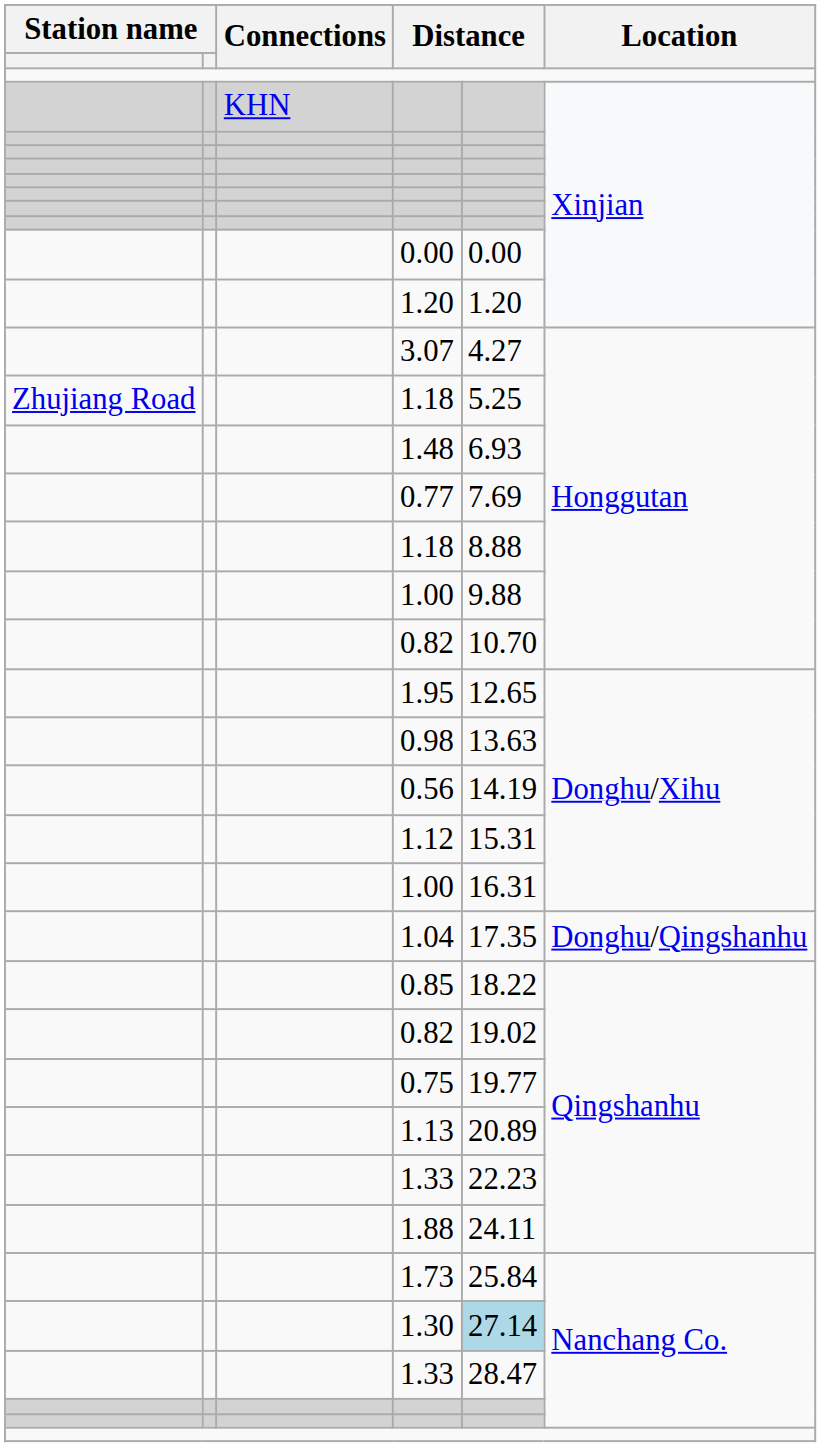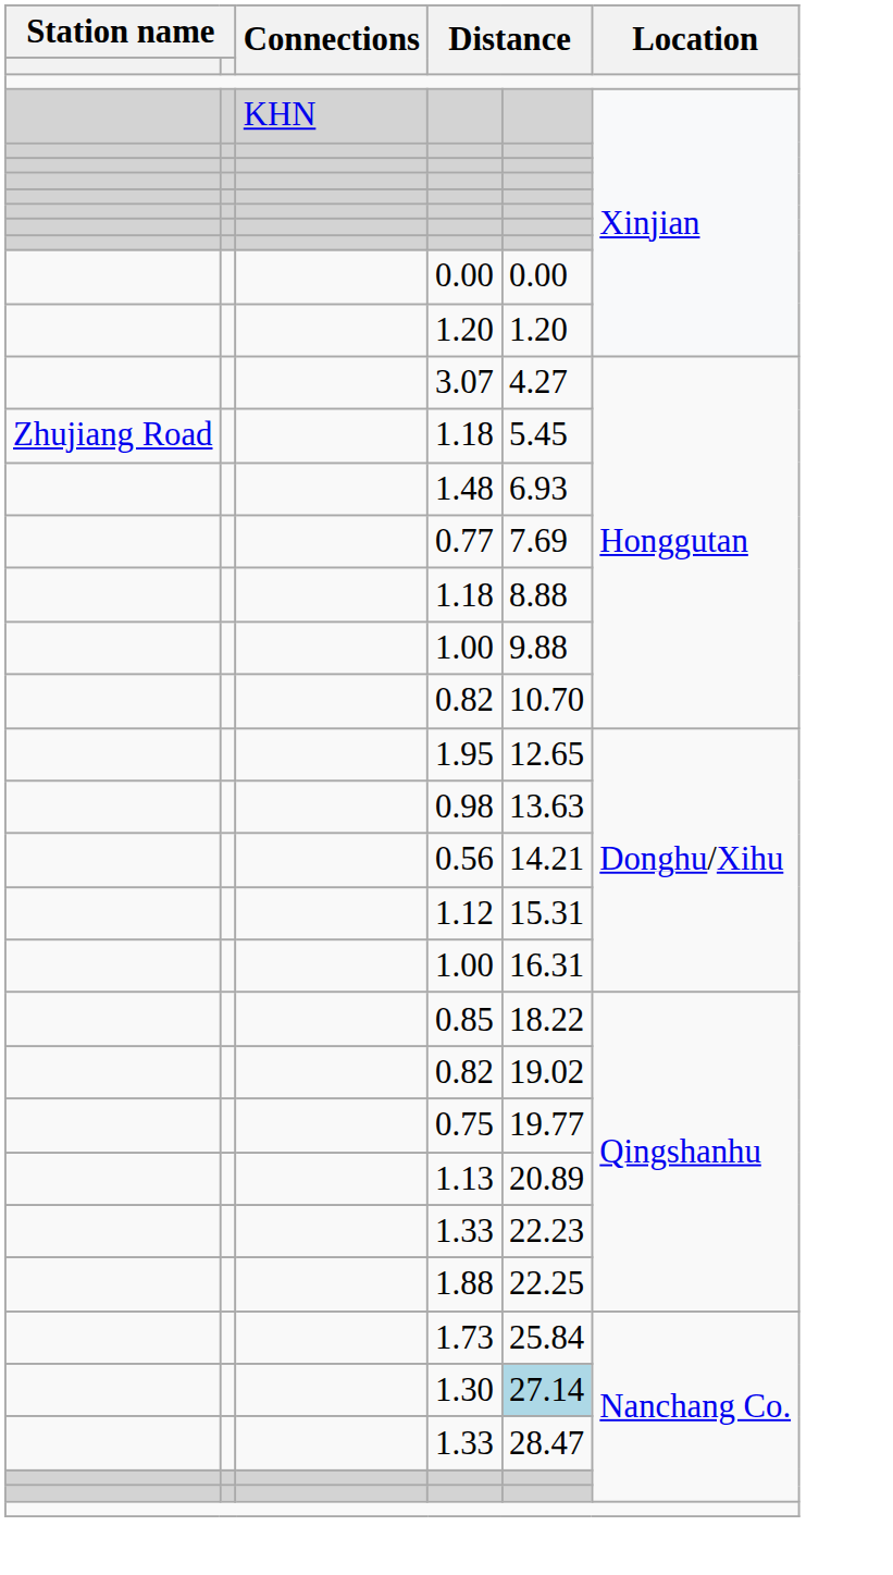Zhujiang Road / 1.18 | column 5: 5.25 -> 5.45
0.56 | column 5: 14.19 -> 14.21
- row: 1.04 | 17.35 | Donghu/Qingshanhu
1.88 | column 5: 24.11 -> 22.25
